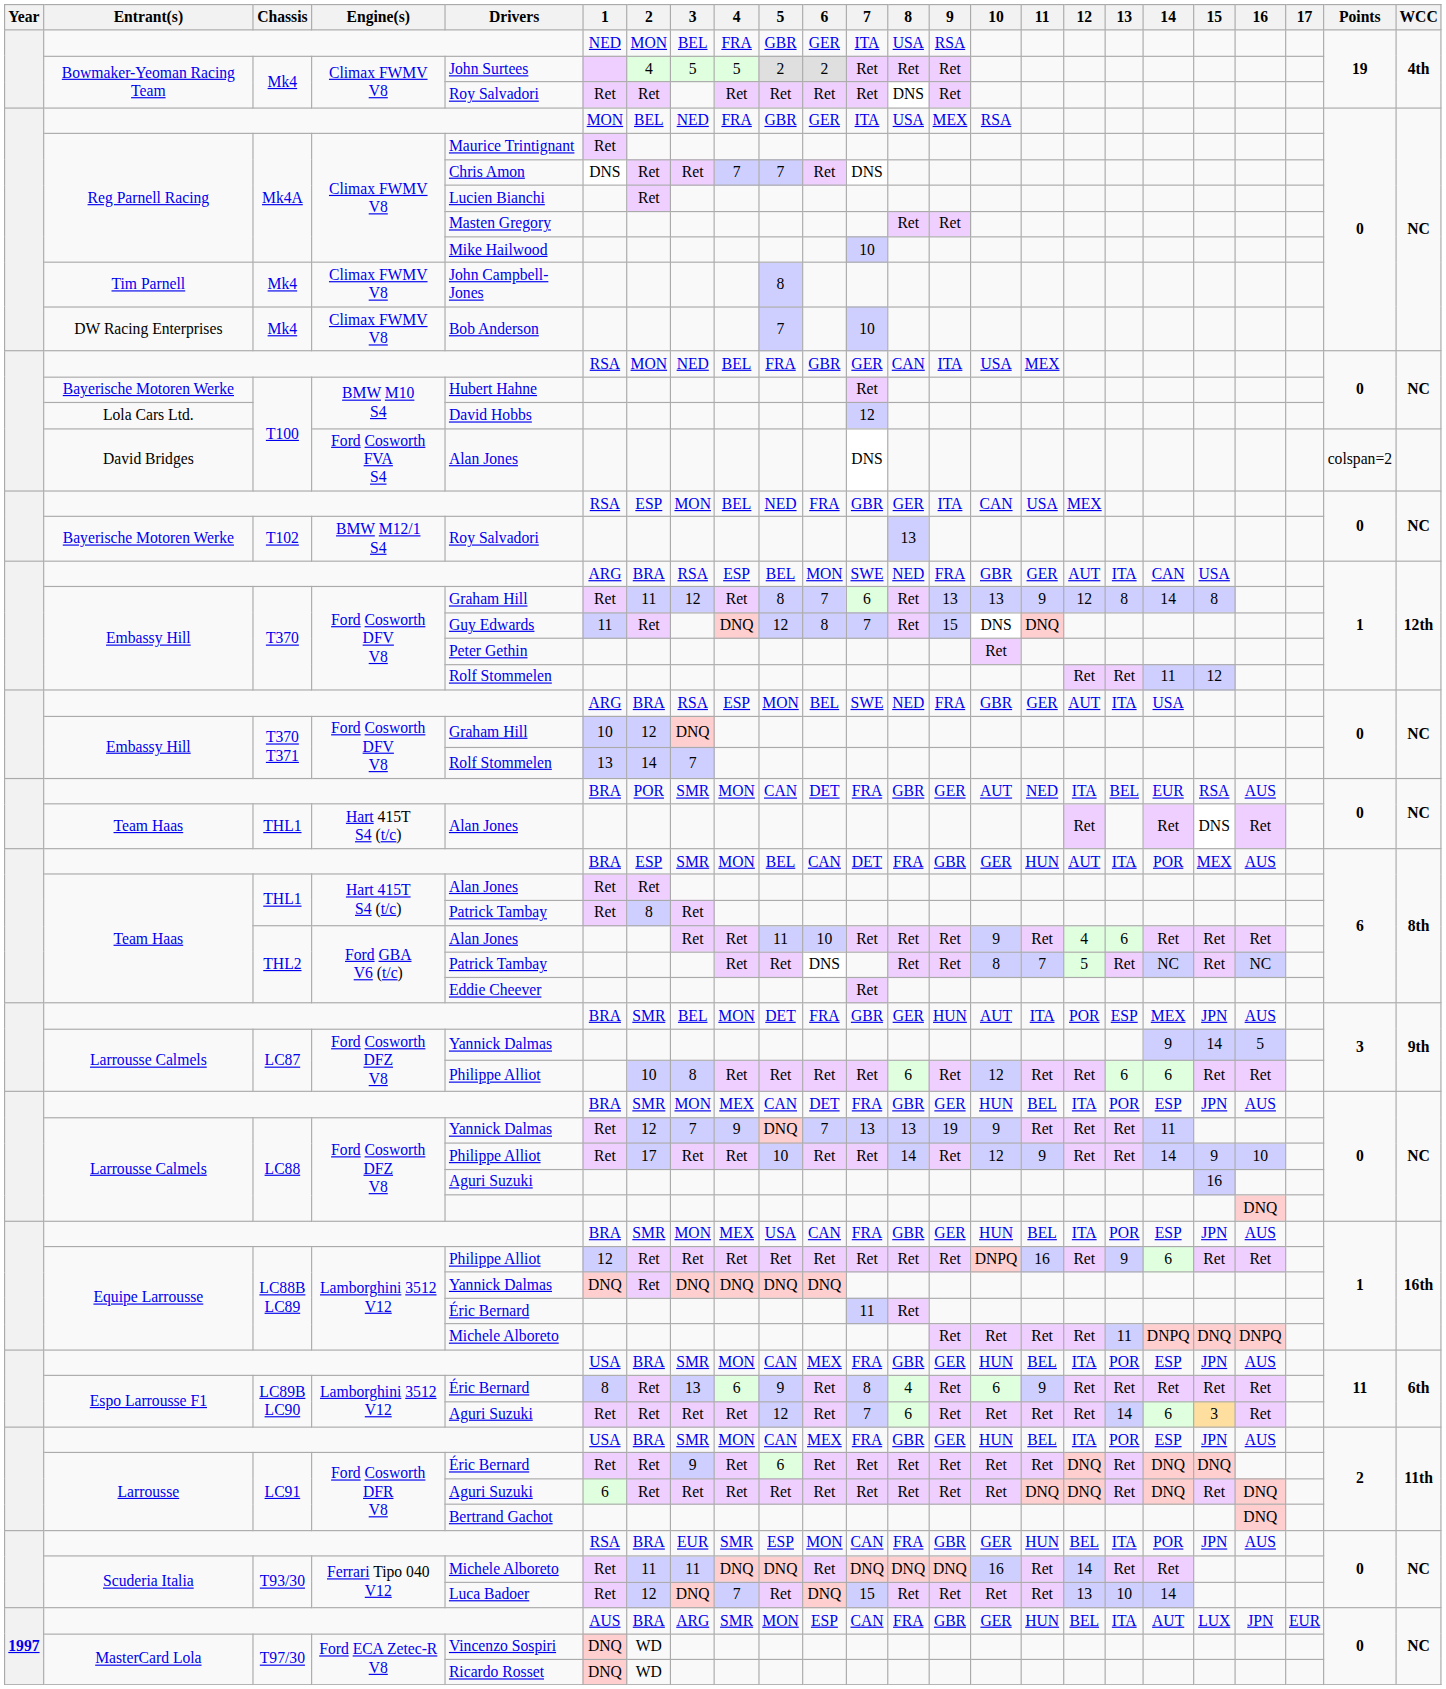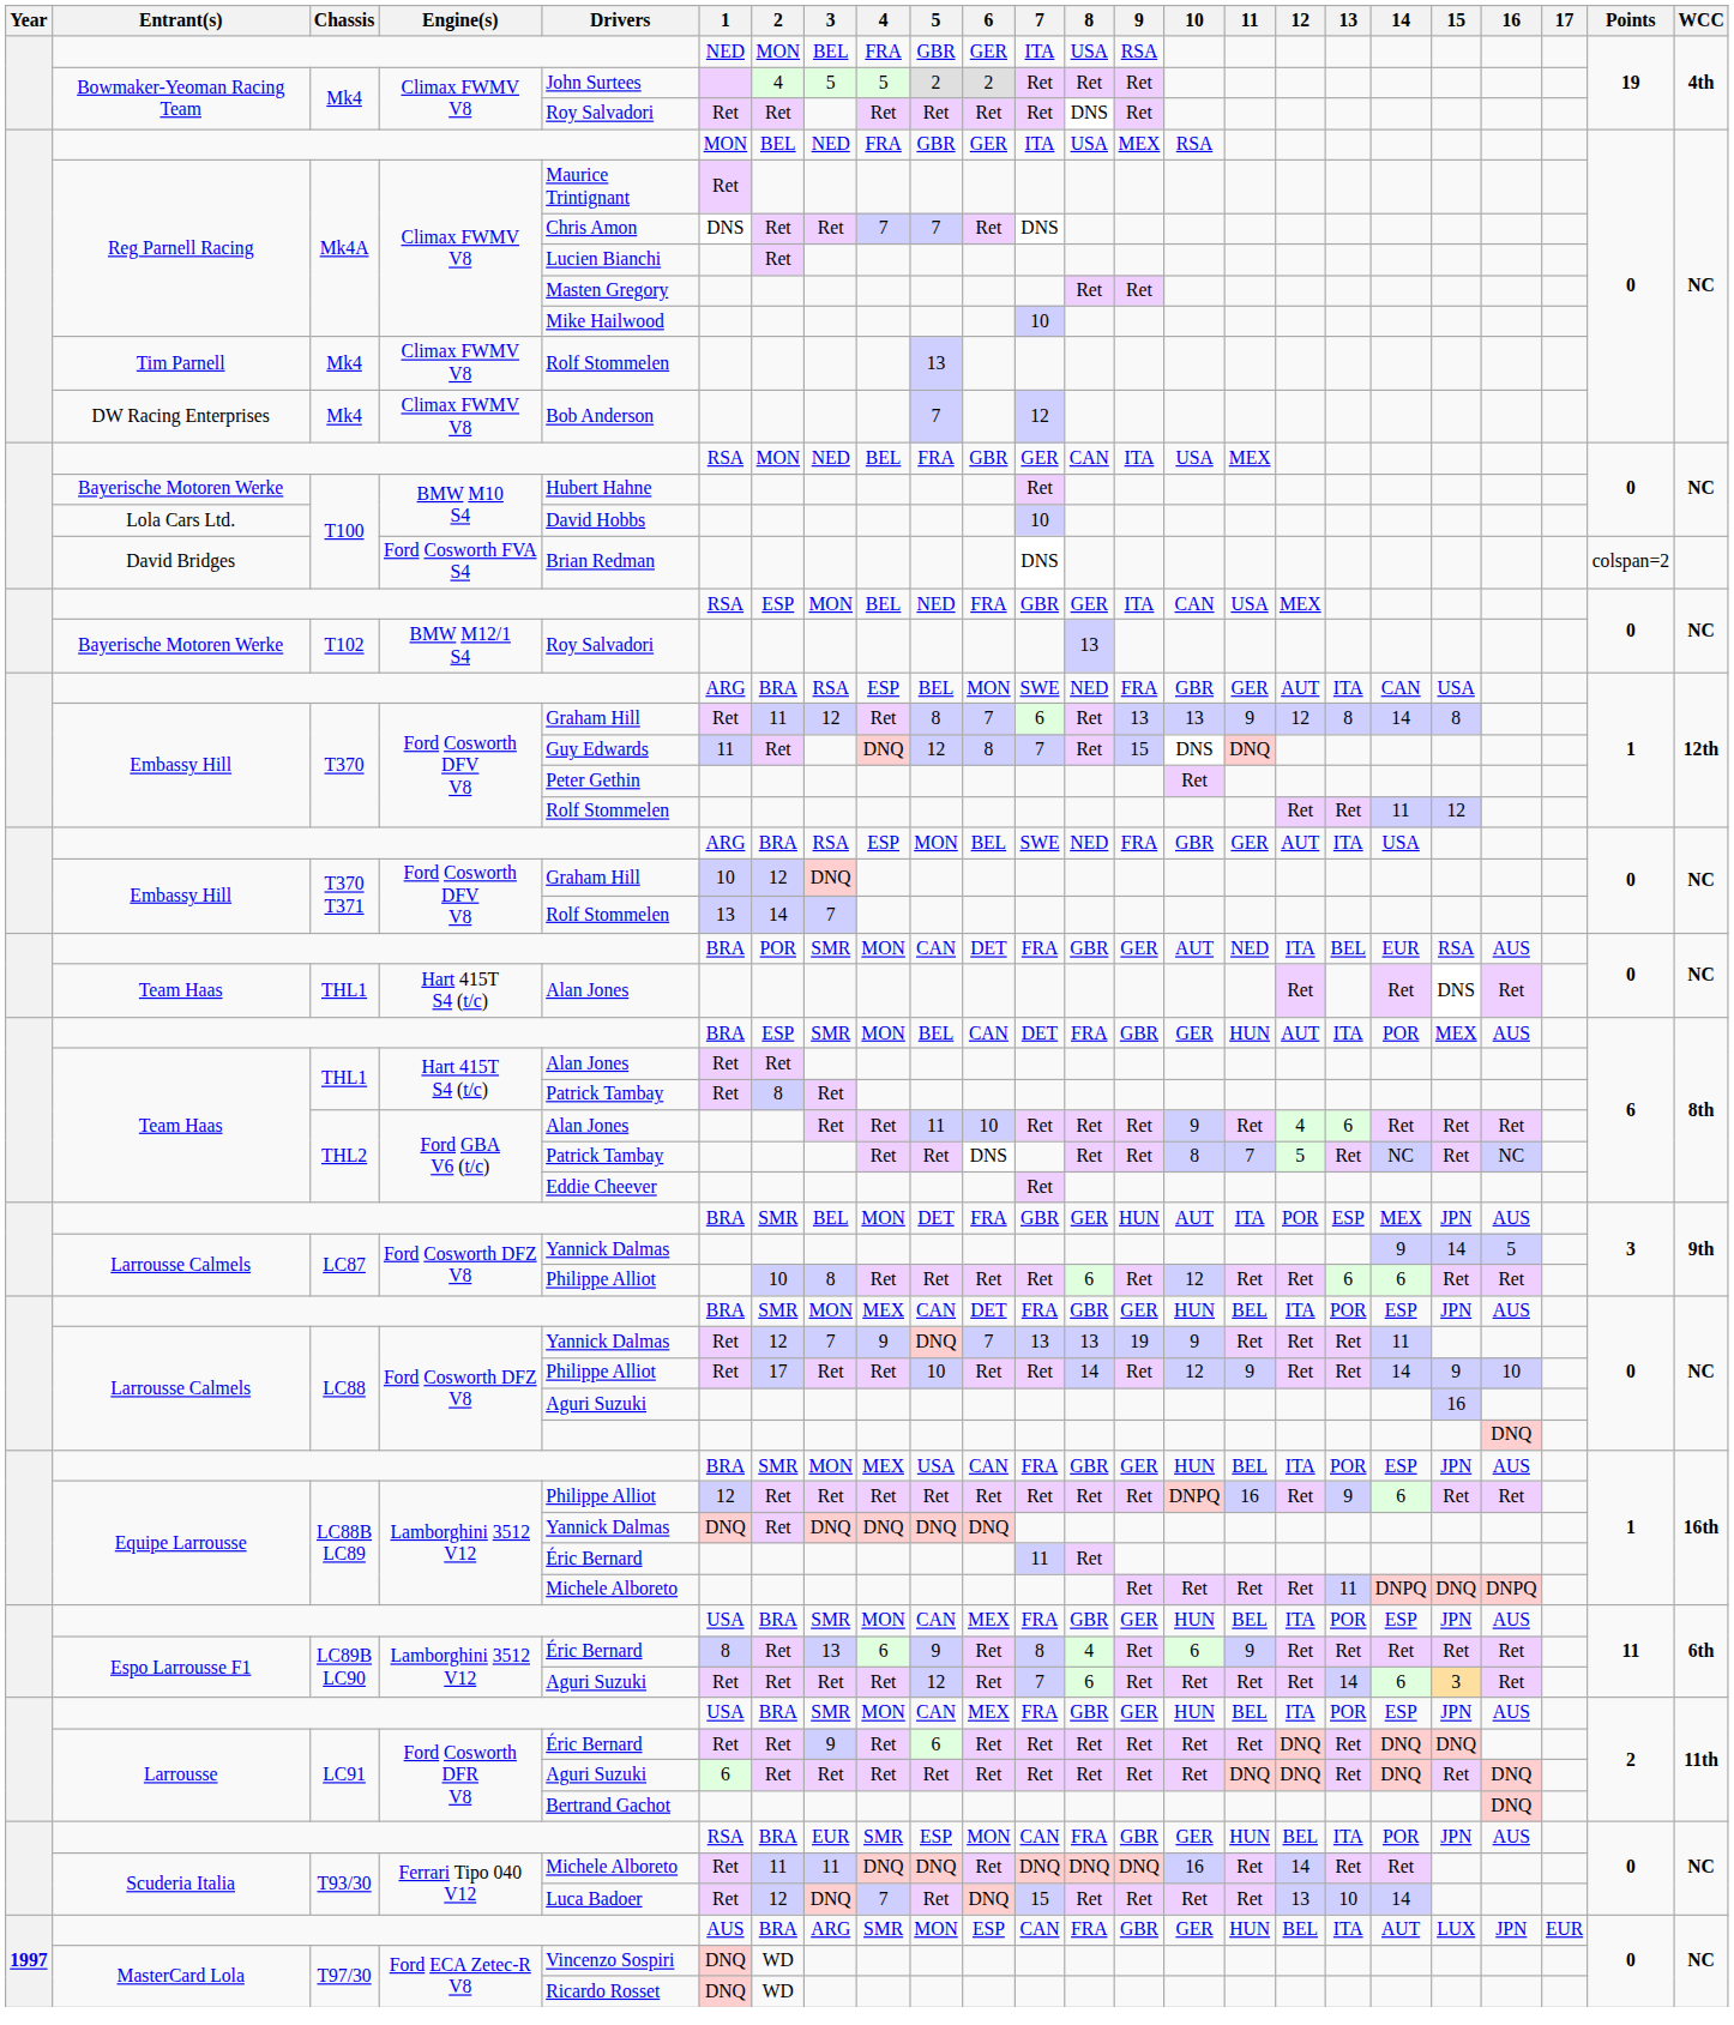Tim Parnell | Drivers: John Campbell-Jones -> Rolf Stommelen
Tim Parnell | 5: 8 -> 13
DW Racing Enterprises | 7: 10 -> 12
Lola Cars Ltd. | 7: 12 -> 10
David Bridges | Drivers: Alan Jones -> Brian Redman
